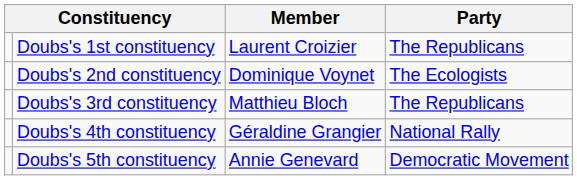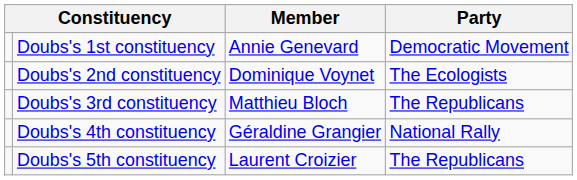Doubs's 1st constituency | Member: Laurent Croizier -> Annie Genevard
Doubs's 1st constituency | Party: The Republicans -> Democratic Movement
Doubs's 5th constituency | Member: Annie Genevard -> Laurent Croizier
Doubs's 5th constituency | Party: Democratic Movement -> The Republicans
